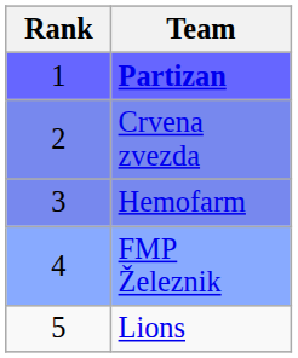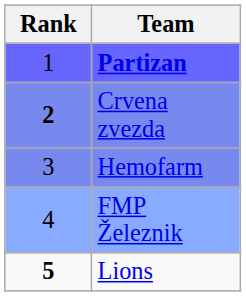Crvena zvezda | Rank: normal -> bold
Lions | Rank: normal -> bold
